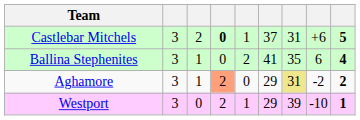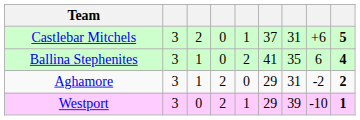Castlebar Mitchels | column 4: bold -> normal
Aghamore | column 4: lightsalmon background -> no background
Aghamore | column 7: khaki background -> no background
